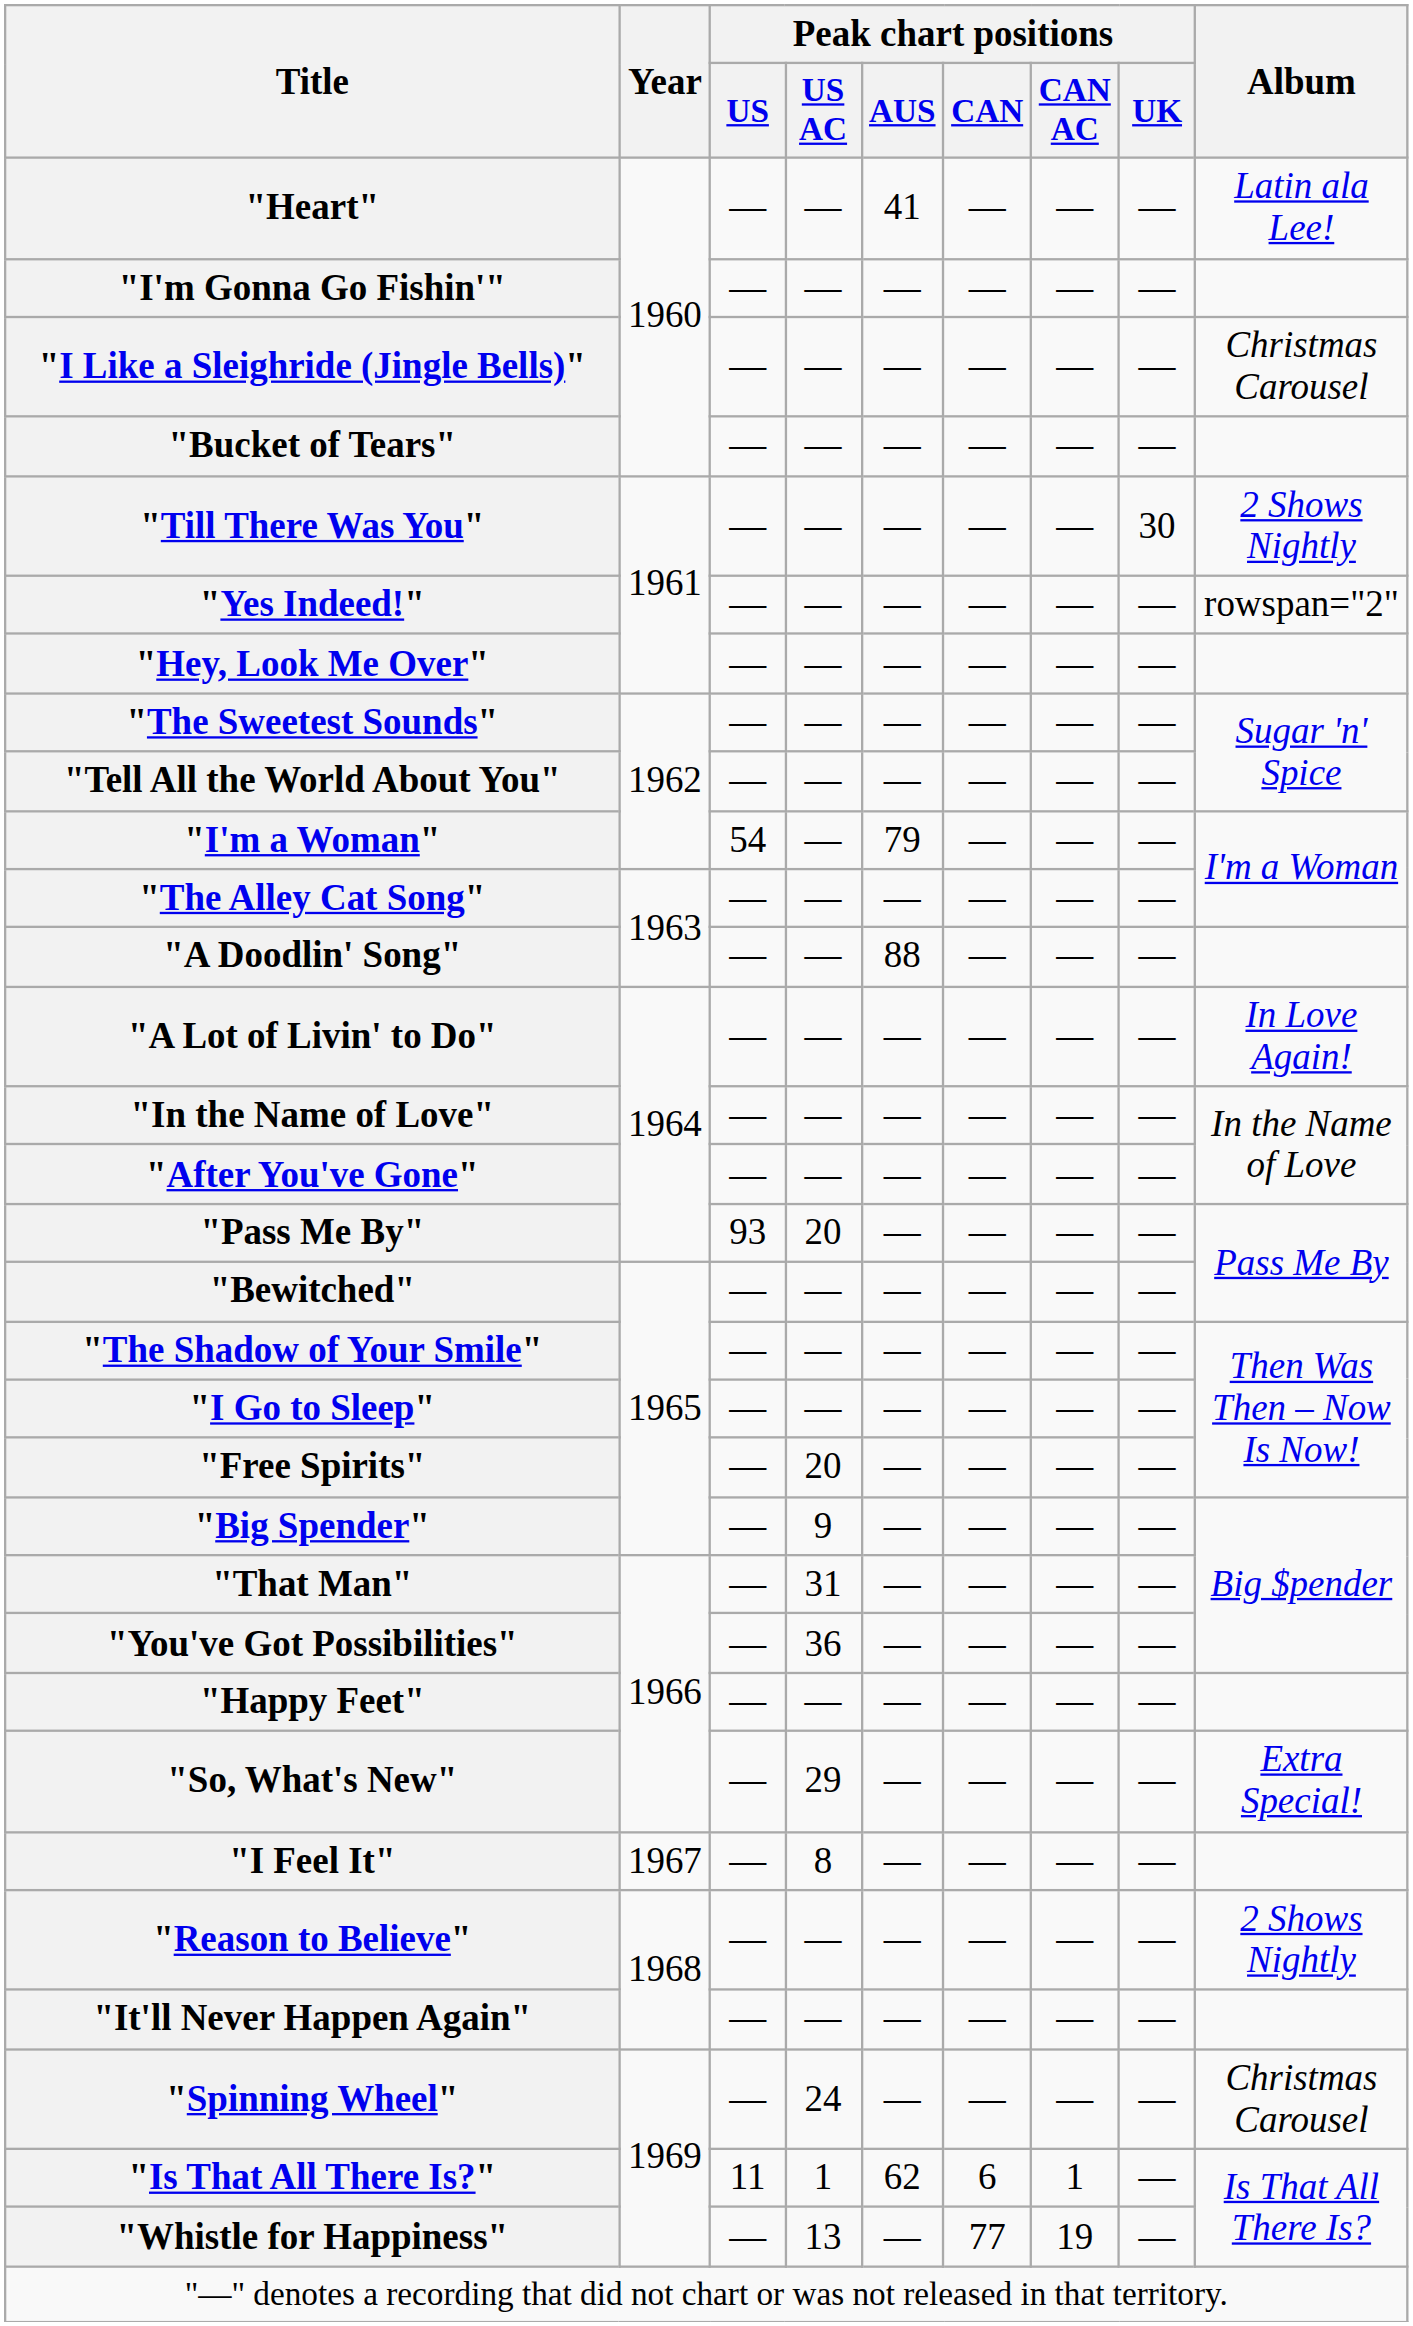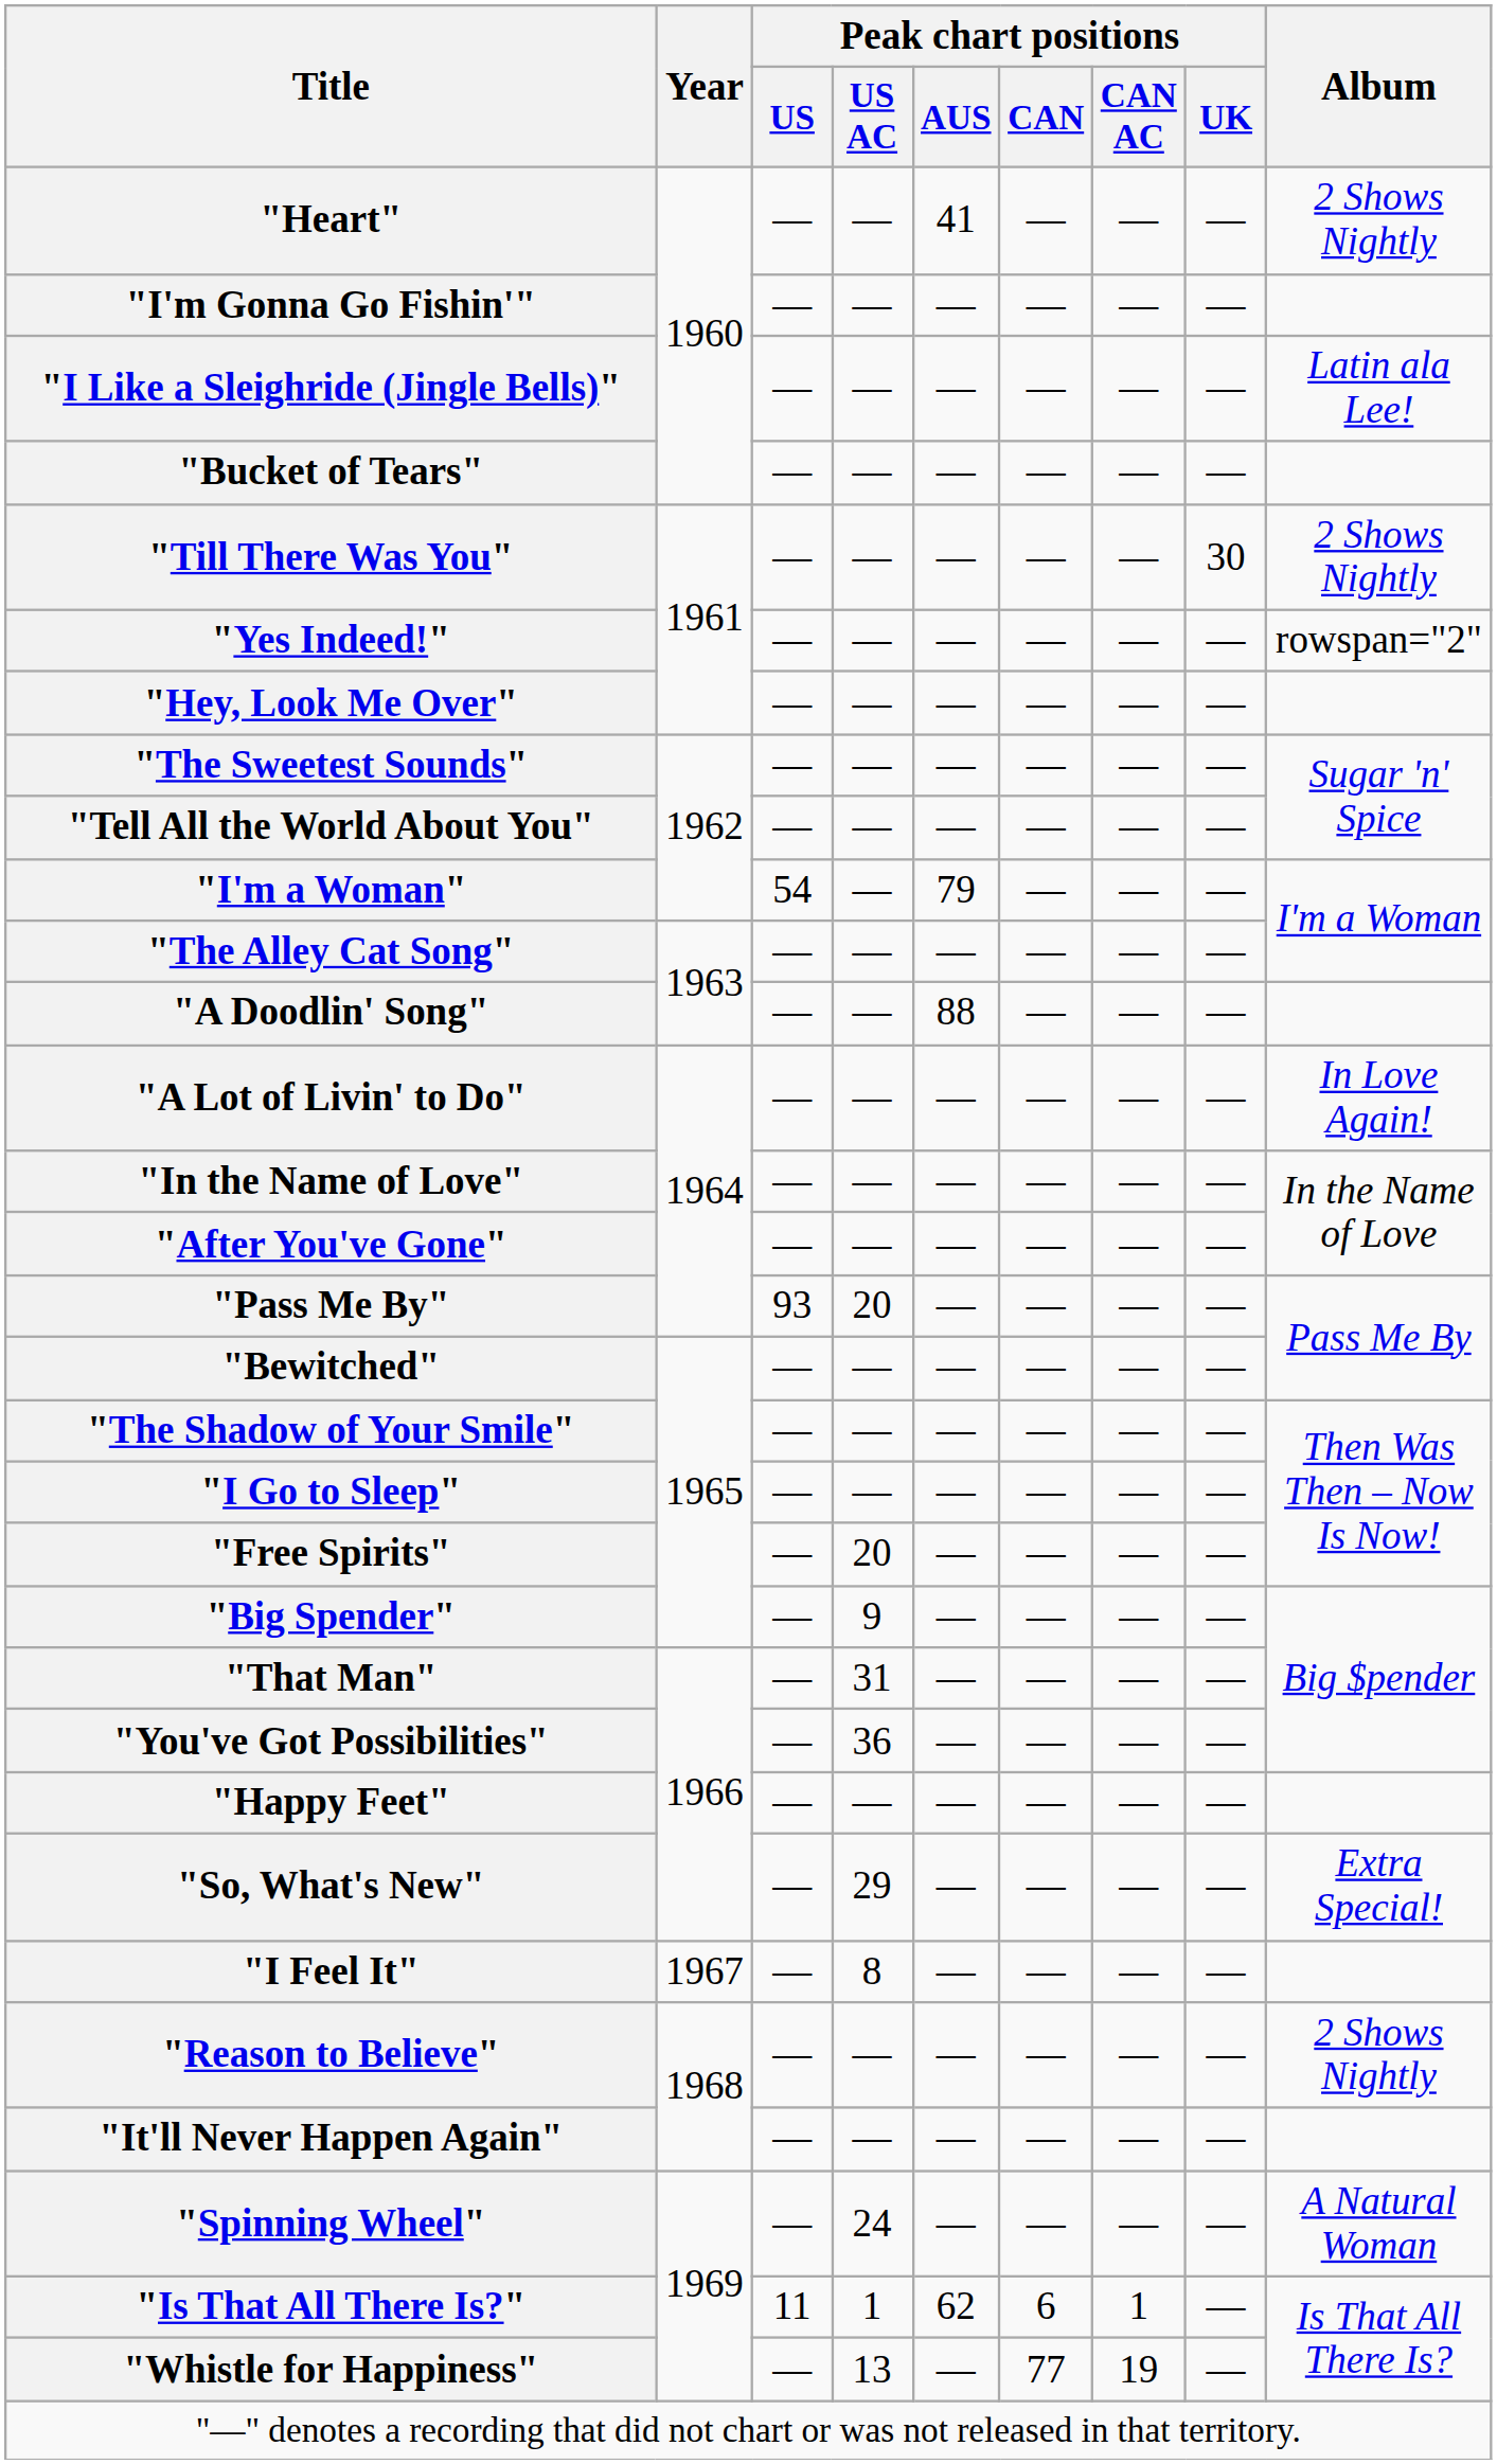"Heart" | Album: Latin ala Lee! -> 2 Shows Nightly
"I Like a Sleighride (Jingle Bells)" | Album: Christmas Carousel -> Latin ala Lee!
"Spinning Wheel" | Album: Christmas Carousel -> A Natural Woman
